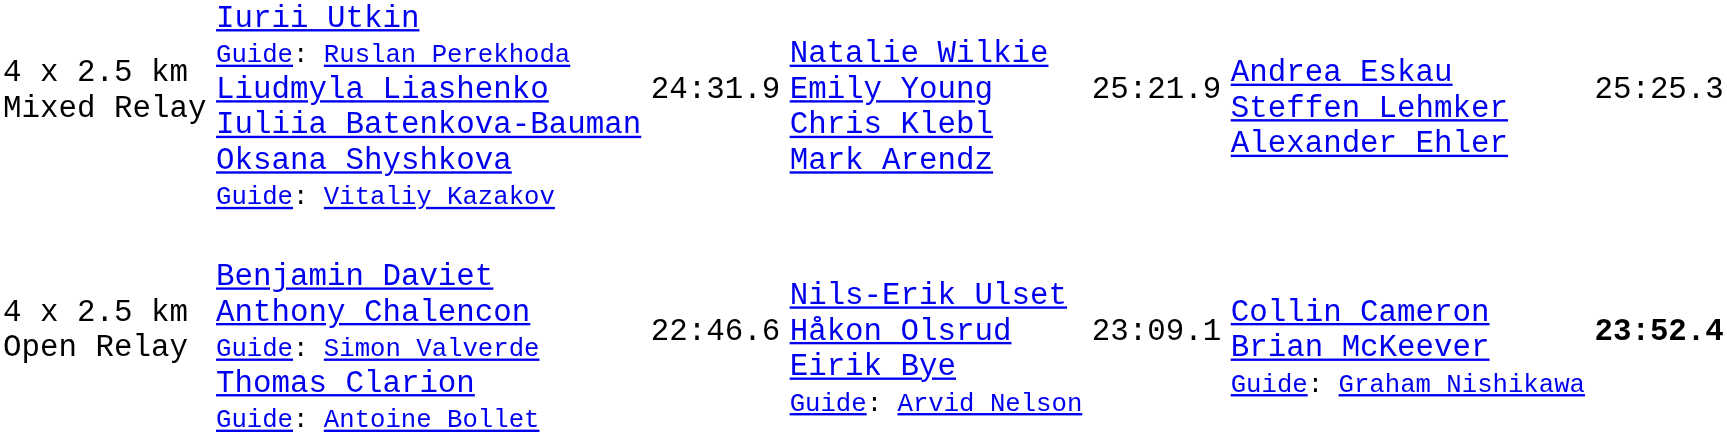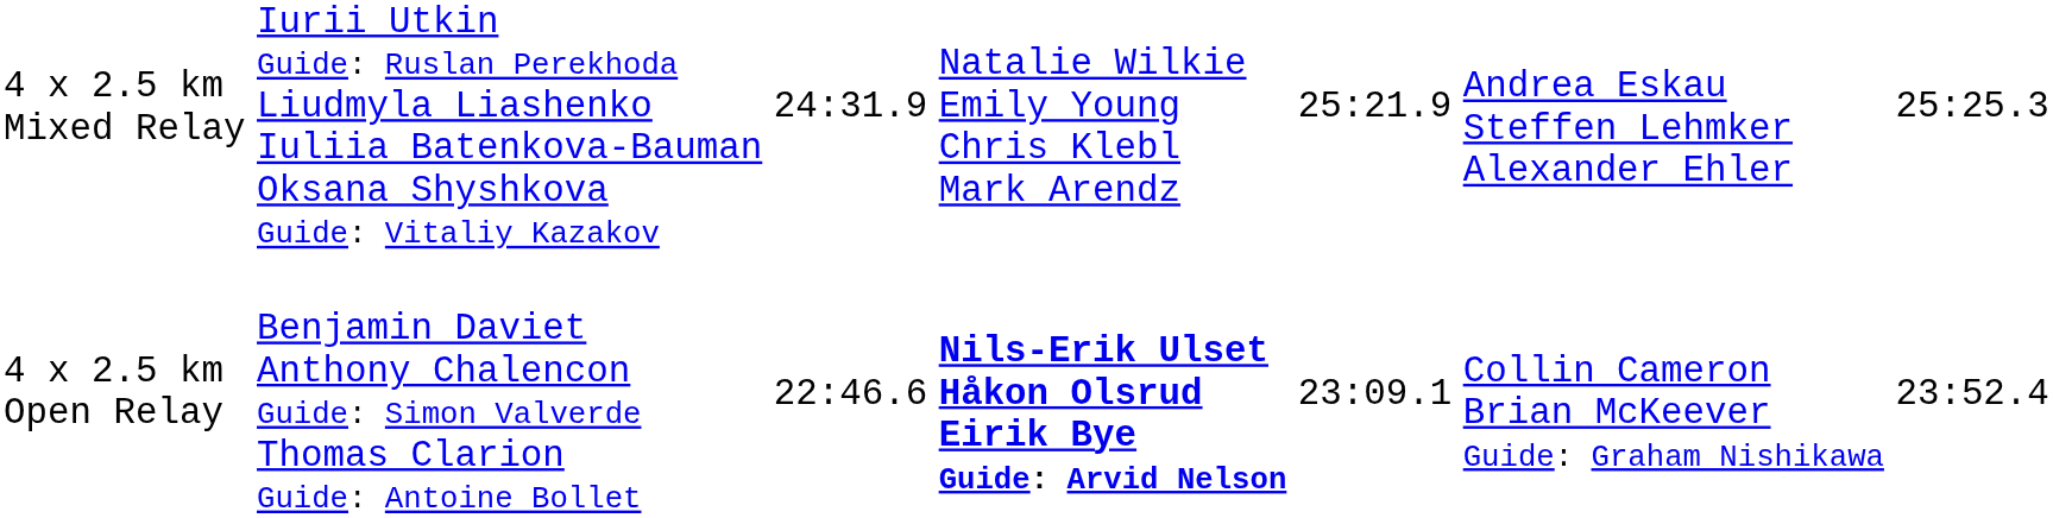4 x 2.5 km Open Relay | column 4: normal -> bold
4 x 2.5 km Open Relay | column 7: bold -> normal
